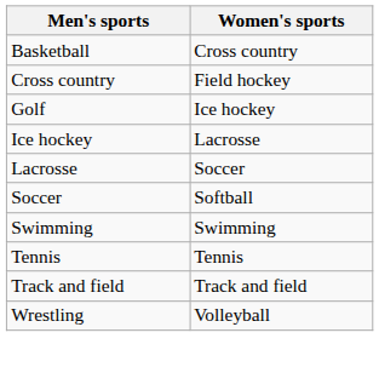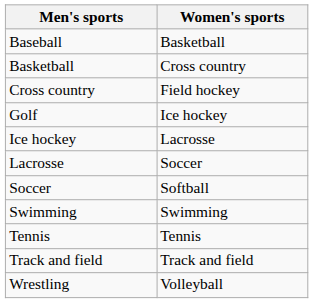+ row: Baseball | Basketball
